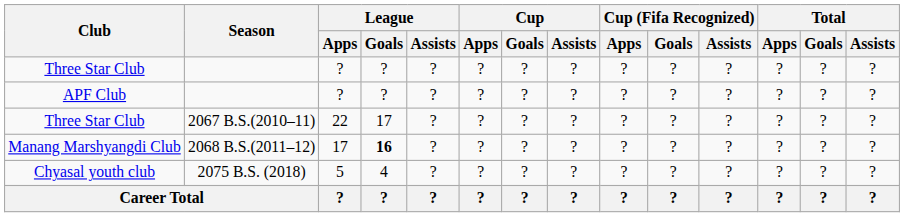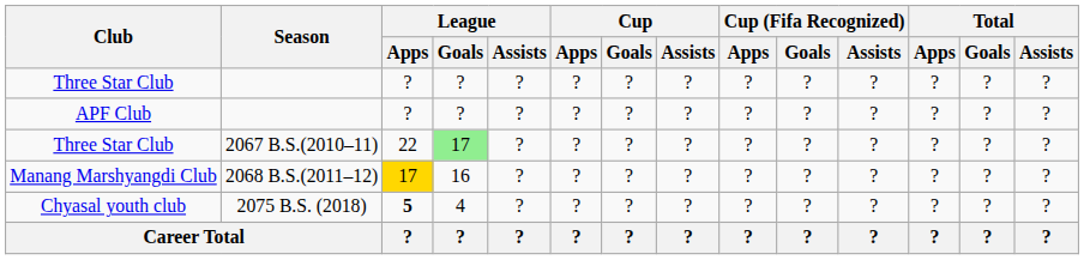Three Star Club / 2067 B.S.(2010–11) | League / Goals: no background -> lightgreen background
Manang Marshyangdi Club | League / Apps: no background -> gold background
Manang Marshyangdi Club | League / Goals: bold -> normal
Chyasal youth club | League / Apps: normal -> bold
